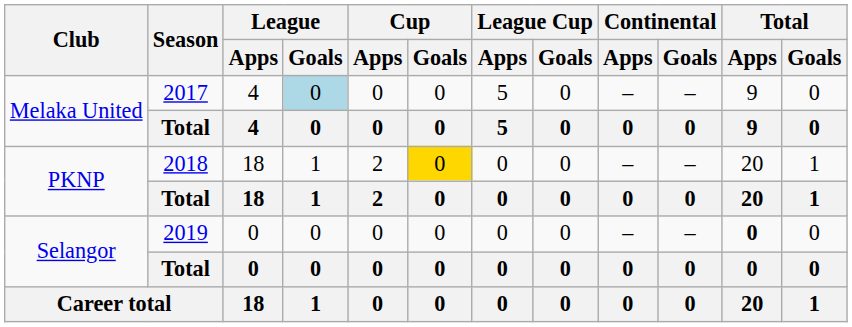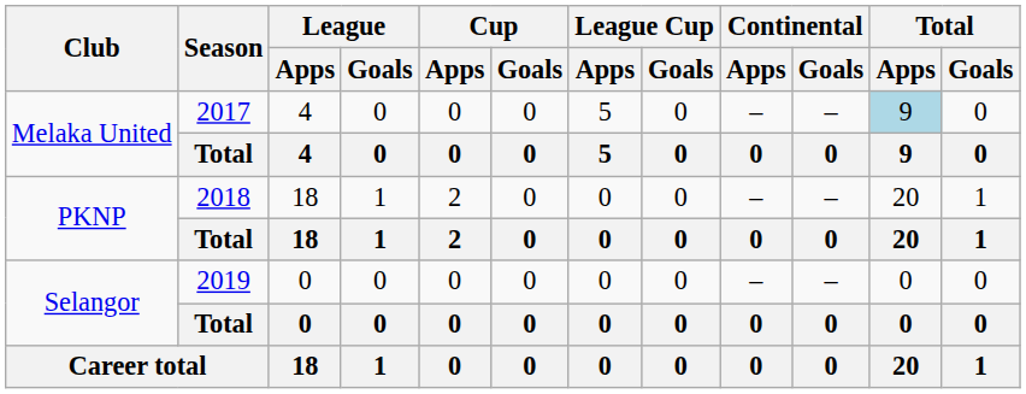Melaka United / 2017 | League / Goals: lightblue background -> no background
Melaka United / 2017 | Total / Apps: no background -> lightblue background
PKNP / 2018 | Cup / Goals: gold background -> no background
Selangor / 2019 | Total / Apps: bold -> normal
